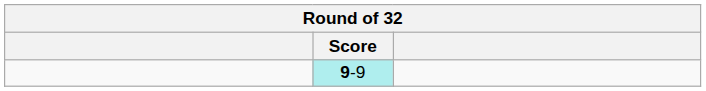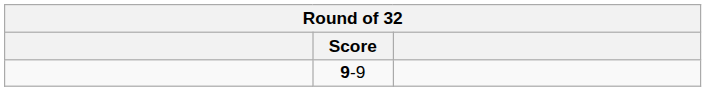row 3 | Score: paleturquoise background -> no background
